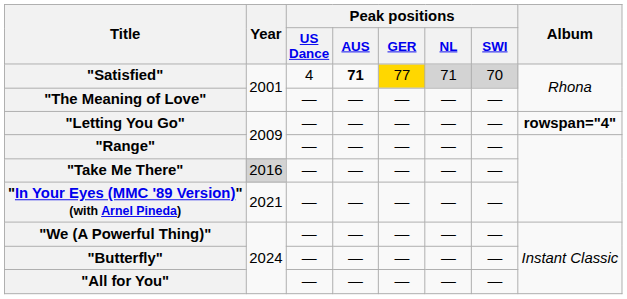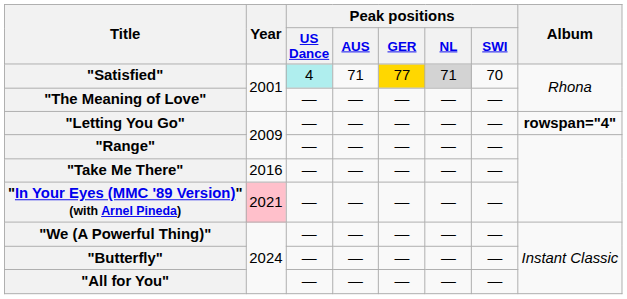"Satisfied" | Peak positions / US Dance: no background -> paleturquoise background
"Satisfied" | Peak positions / AUS: bold -> normal
"Satisfied" | Peak positions / SWI: lightgrey background -> no background
"Take Me There" | Year: lightgrey background -> no background
"In Your Eyes (MMC '89 Version)" (with Arnel Pineda) | Year: no background -> pink background
